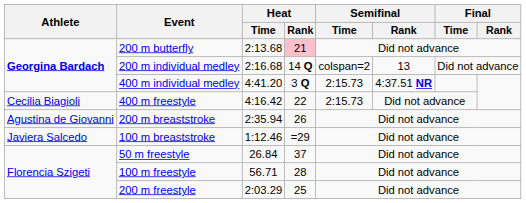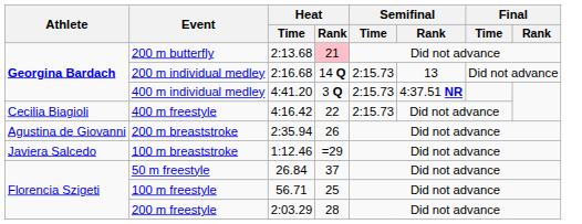200 m individual medley | Semifinal / Time: colspan=2 -> 2:15.73
100 m freestyle | Heat / Rank: 28 -> 25
200 m freestyle | Heat / Rank: 25 -> 28
